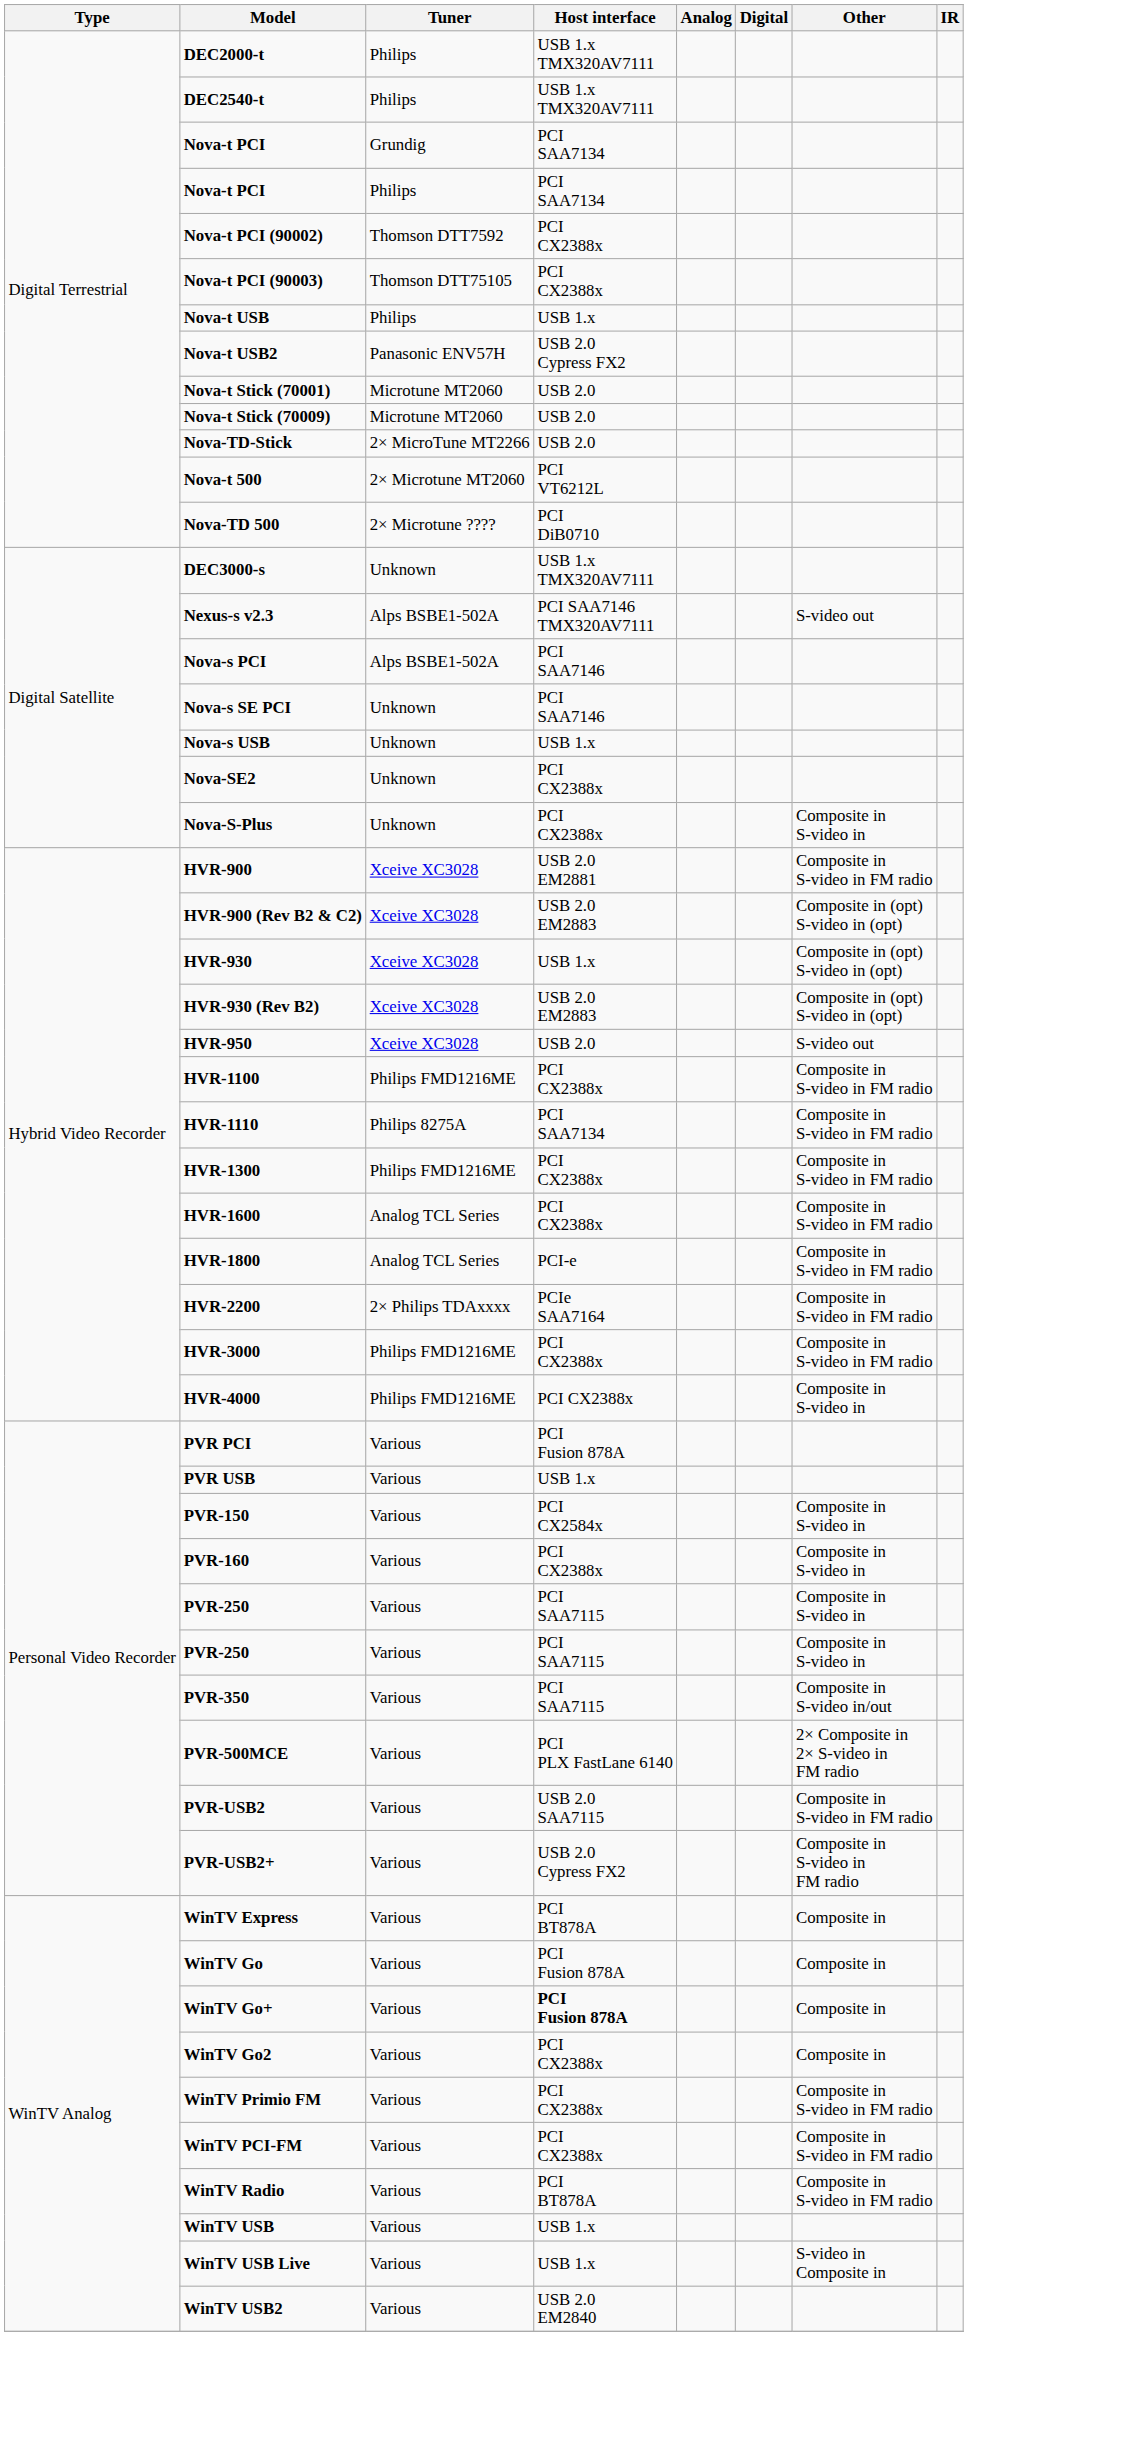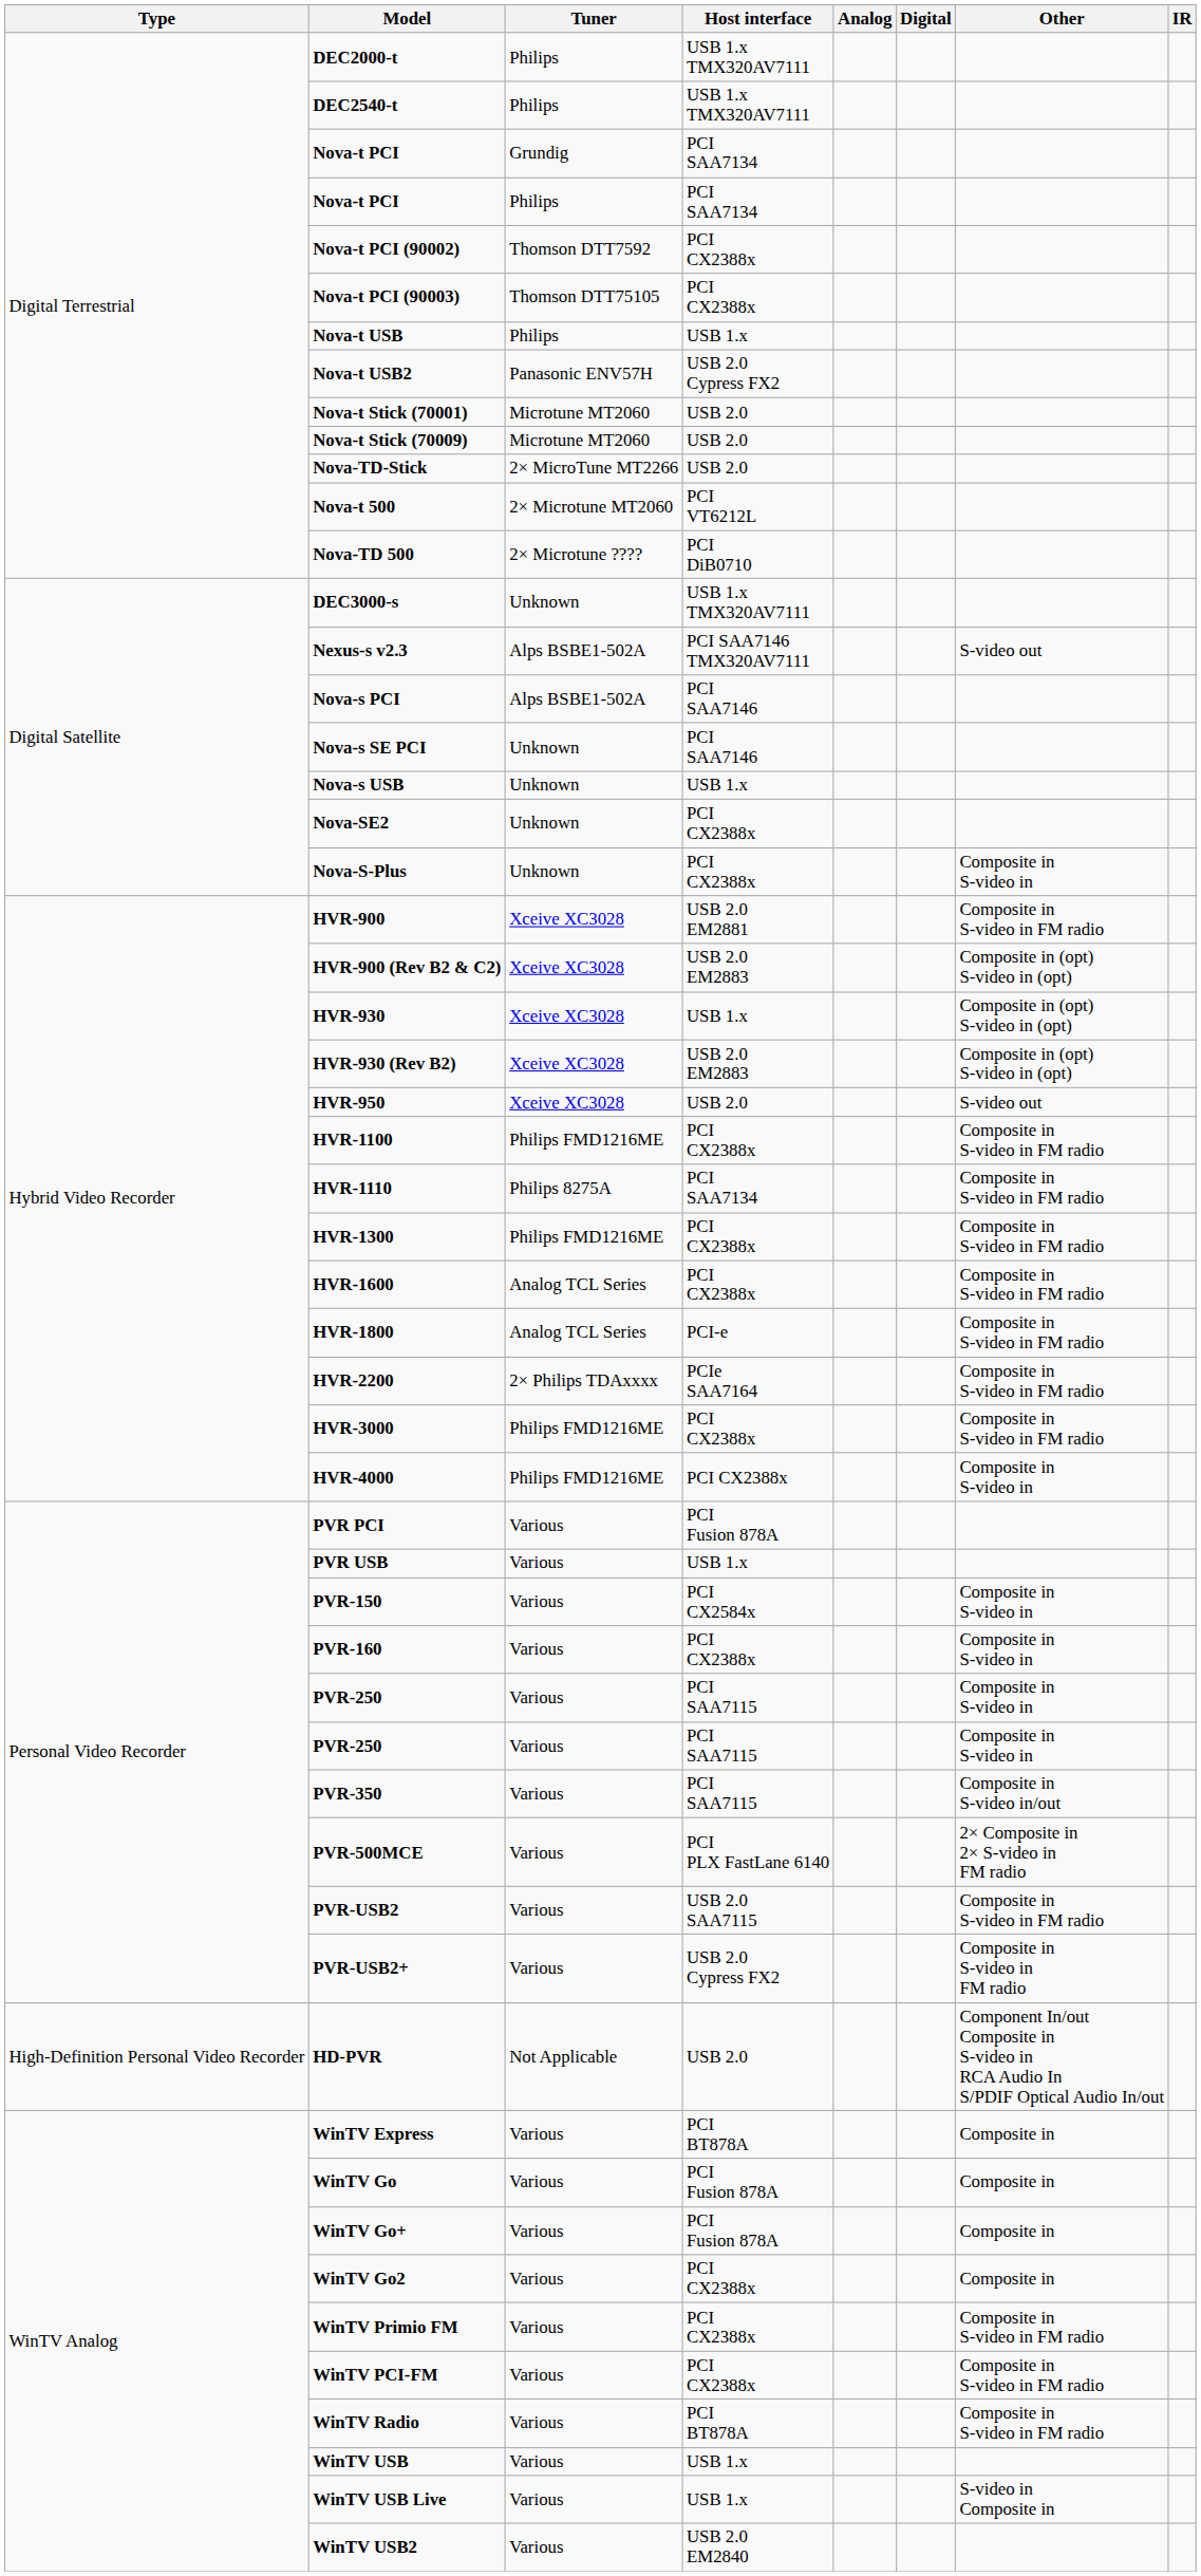+ row: High-Definition Personal Video Recorder | HD-PVR | Not Applicable | USB 2.0 | Component In/out Composite in S-video in RCA Audio In S/PDIF Optical Audio In/out
WinTV Go+ | Host interface: bold -> normal
